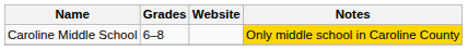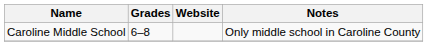Caroline Middle School | Notes: gold background -> no background
